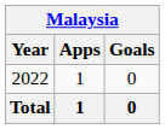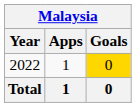2022 | Goals: no background -> gold background
